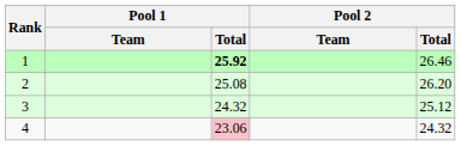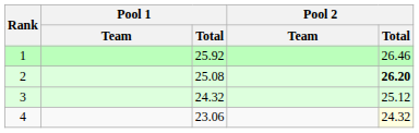1 | Pool 1 / Total: bold -> normal
2 | Pool 2 / Total: normal -> bold
4 | Pool 1 / Total: pink background -> no background
4 | Pool 2 / Total: no background -> lightyellow background
